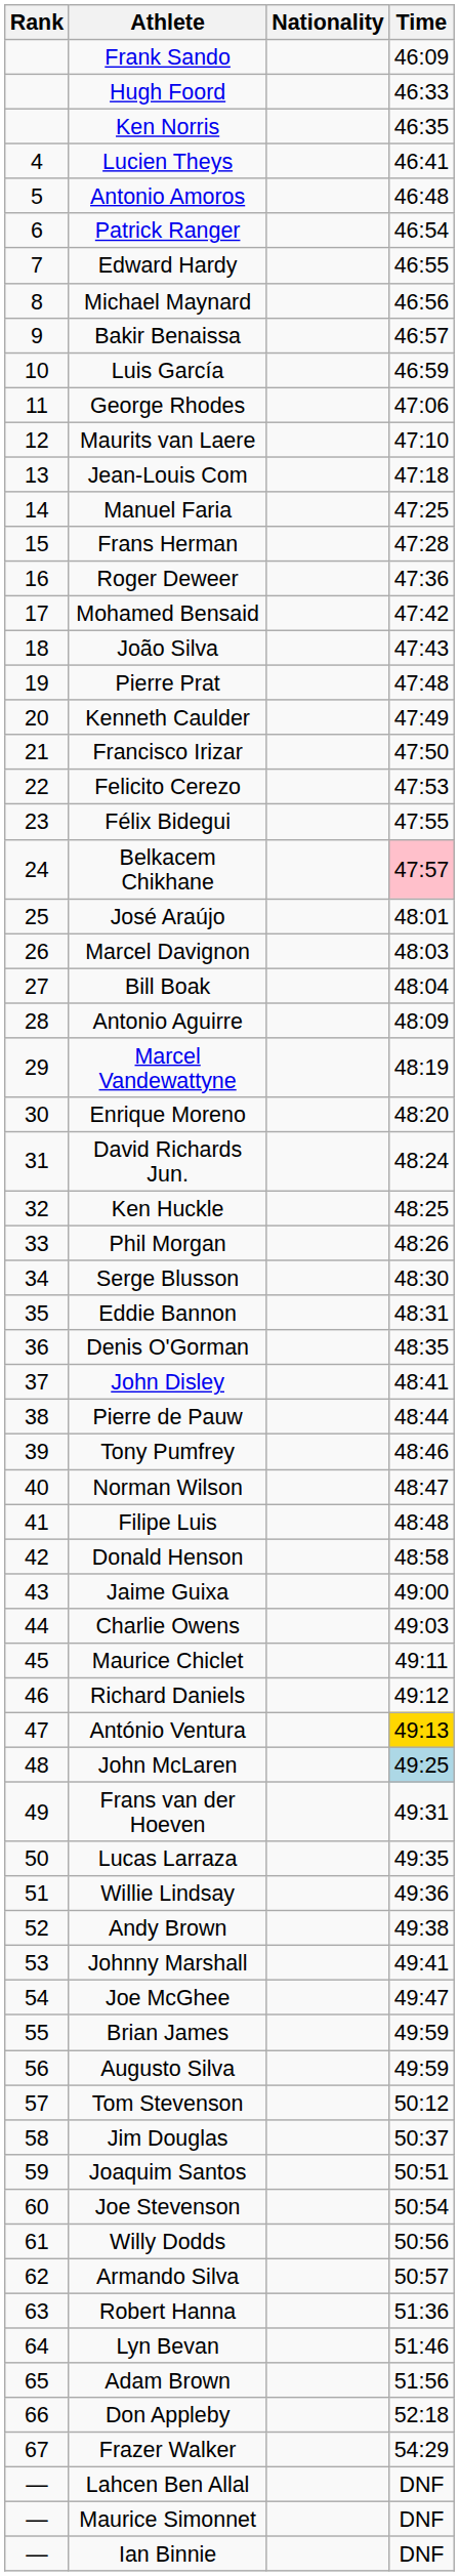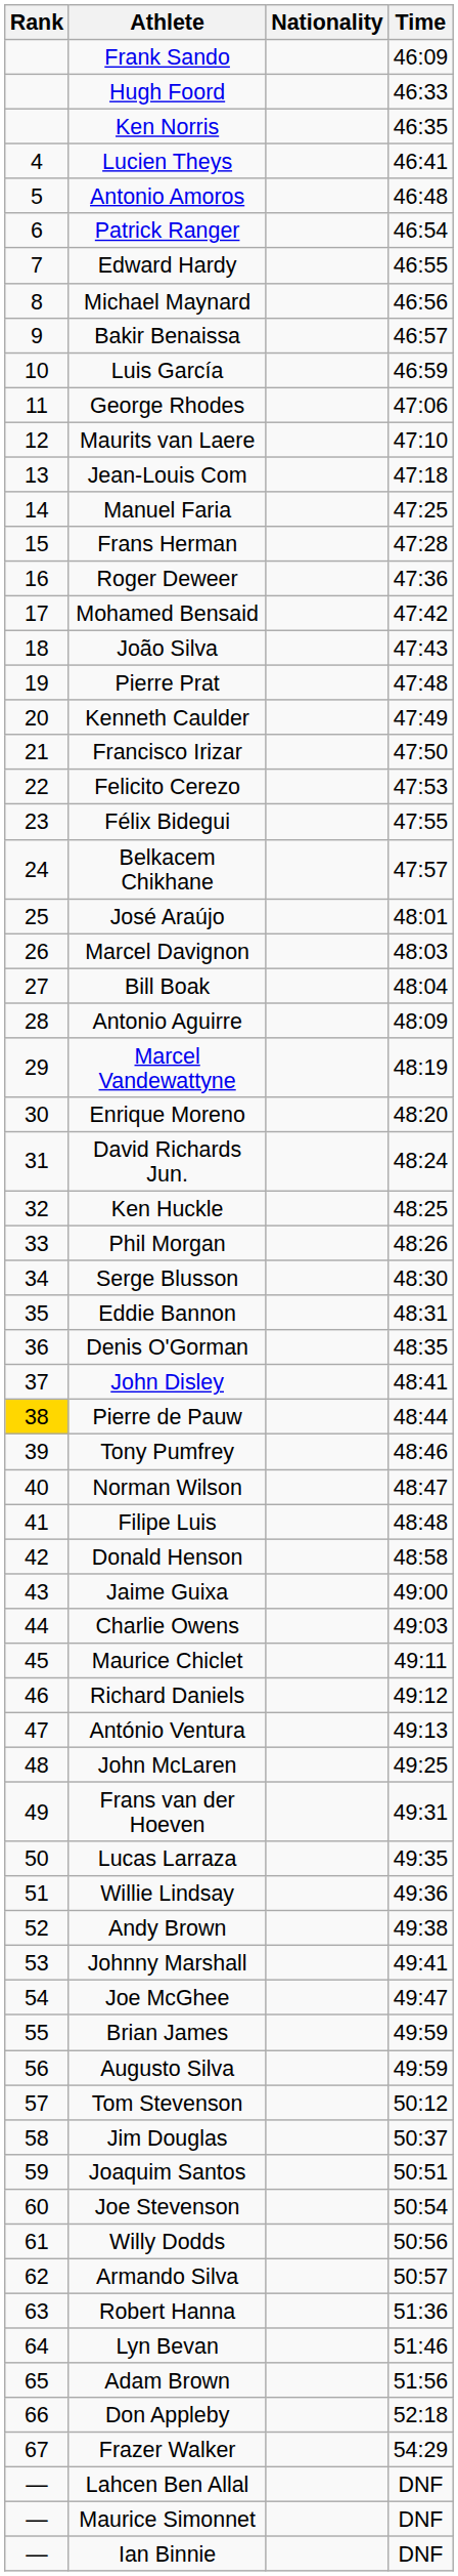Belkacem Chikhane | Time: pink background -> no background
Pierre de Pauw | Rank: no background -> gold background
António Ventura | Time: gold background -> no background
John McLaren | Time: lightblue background -> no background
